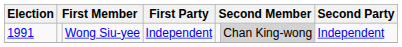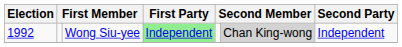Wong Siu-yee | Election: 1991 -> 1992
Wong Siu-yee | First Party: no background -> lightgreen background
